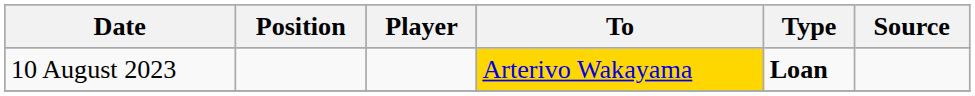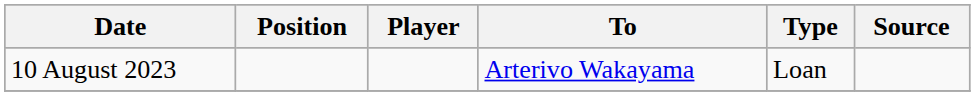10 August 2023 | To: gold background -> no background
10 August 2023 | Type: bold -> normal
